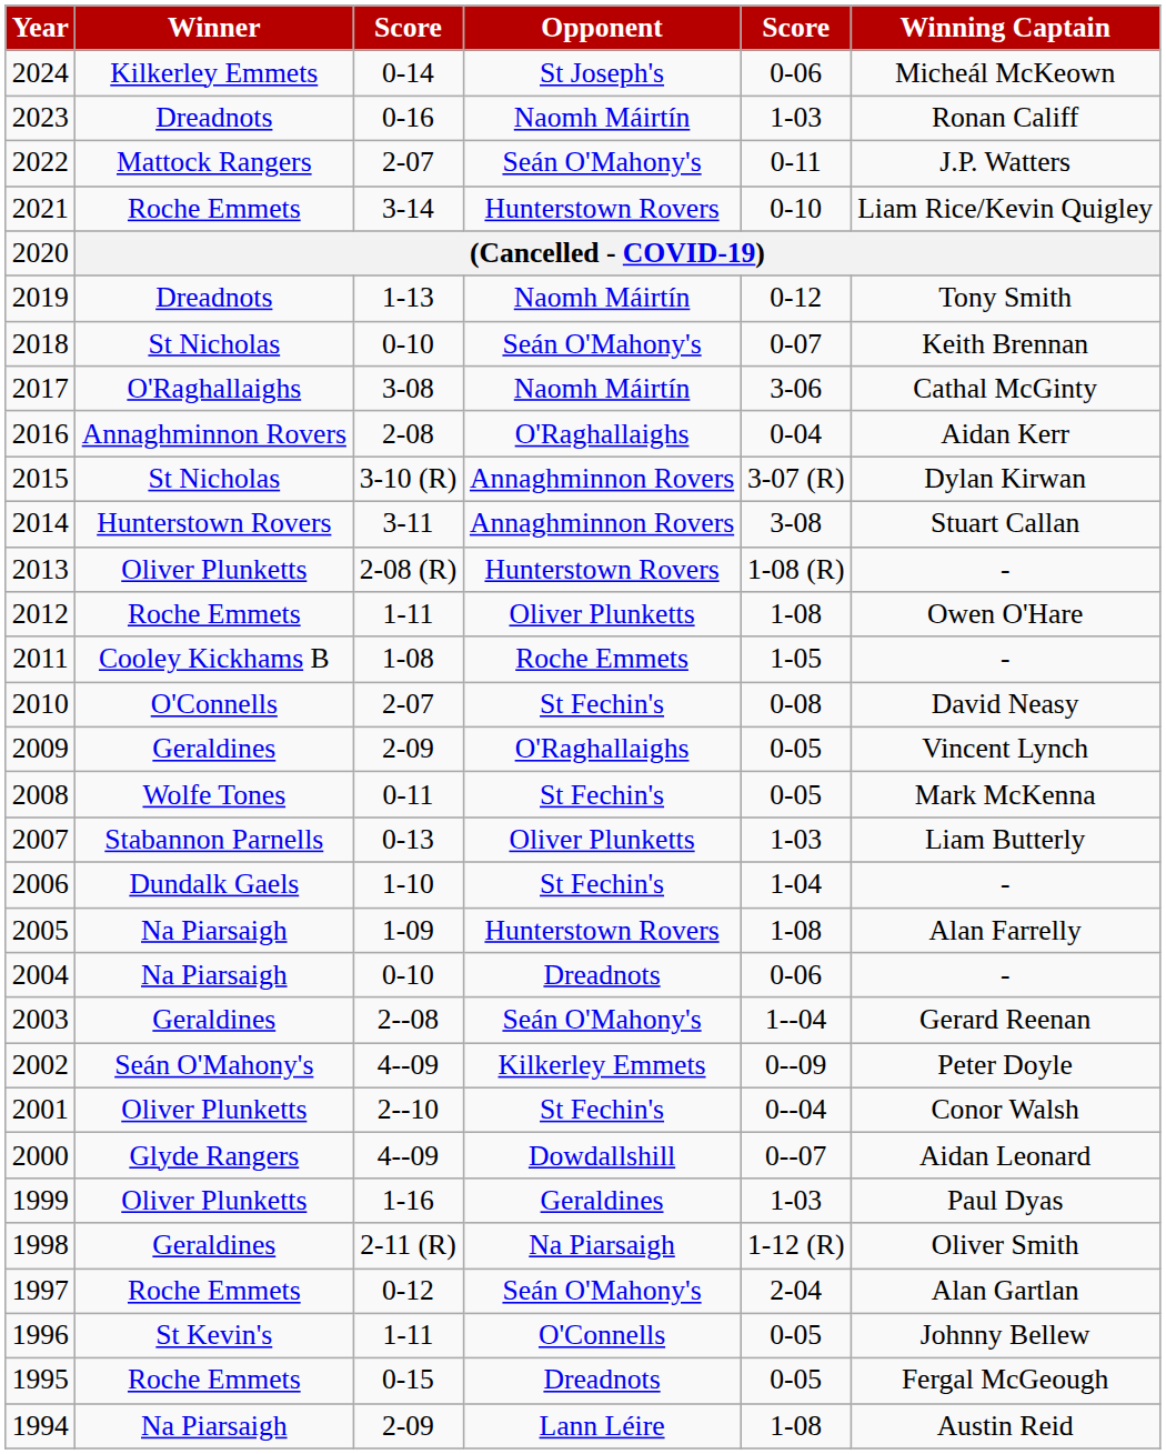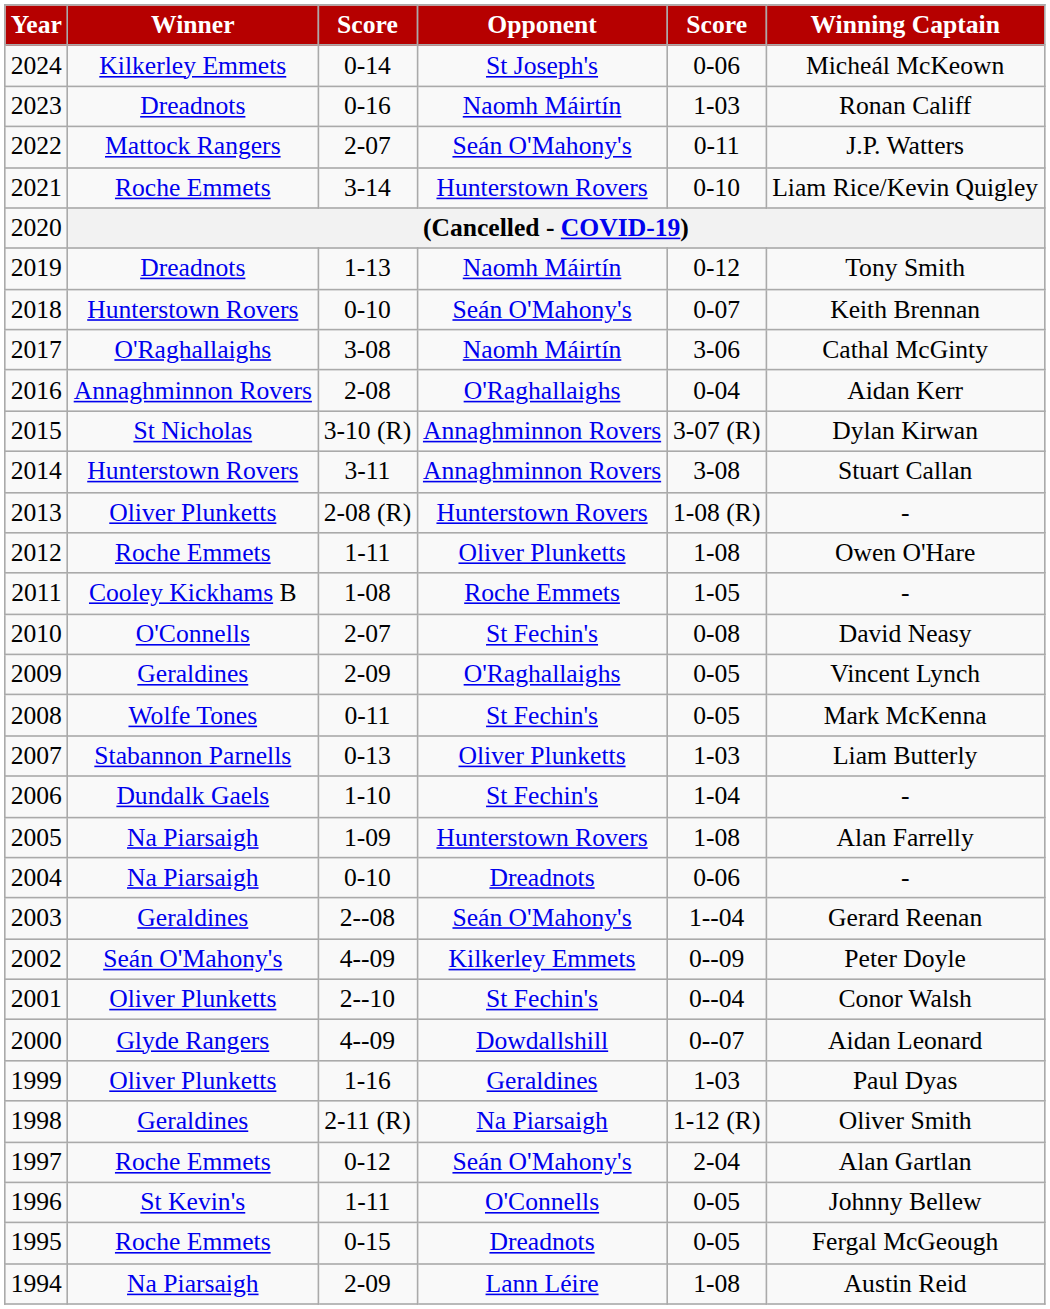2018 | Winner: St Nicholas -> Hunterstown Rovers
